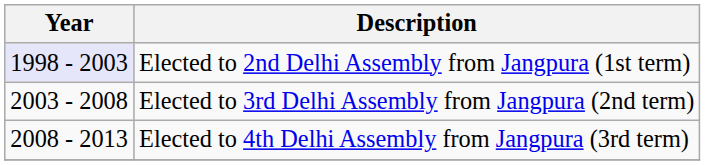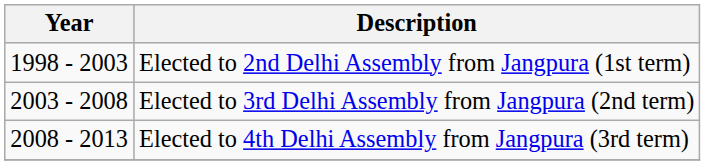Elected to 2nd Delhi Assembly from Jangpura (1st term) | Year: lavender background -> no background
